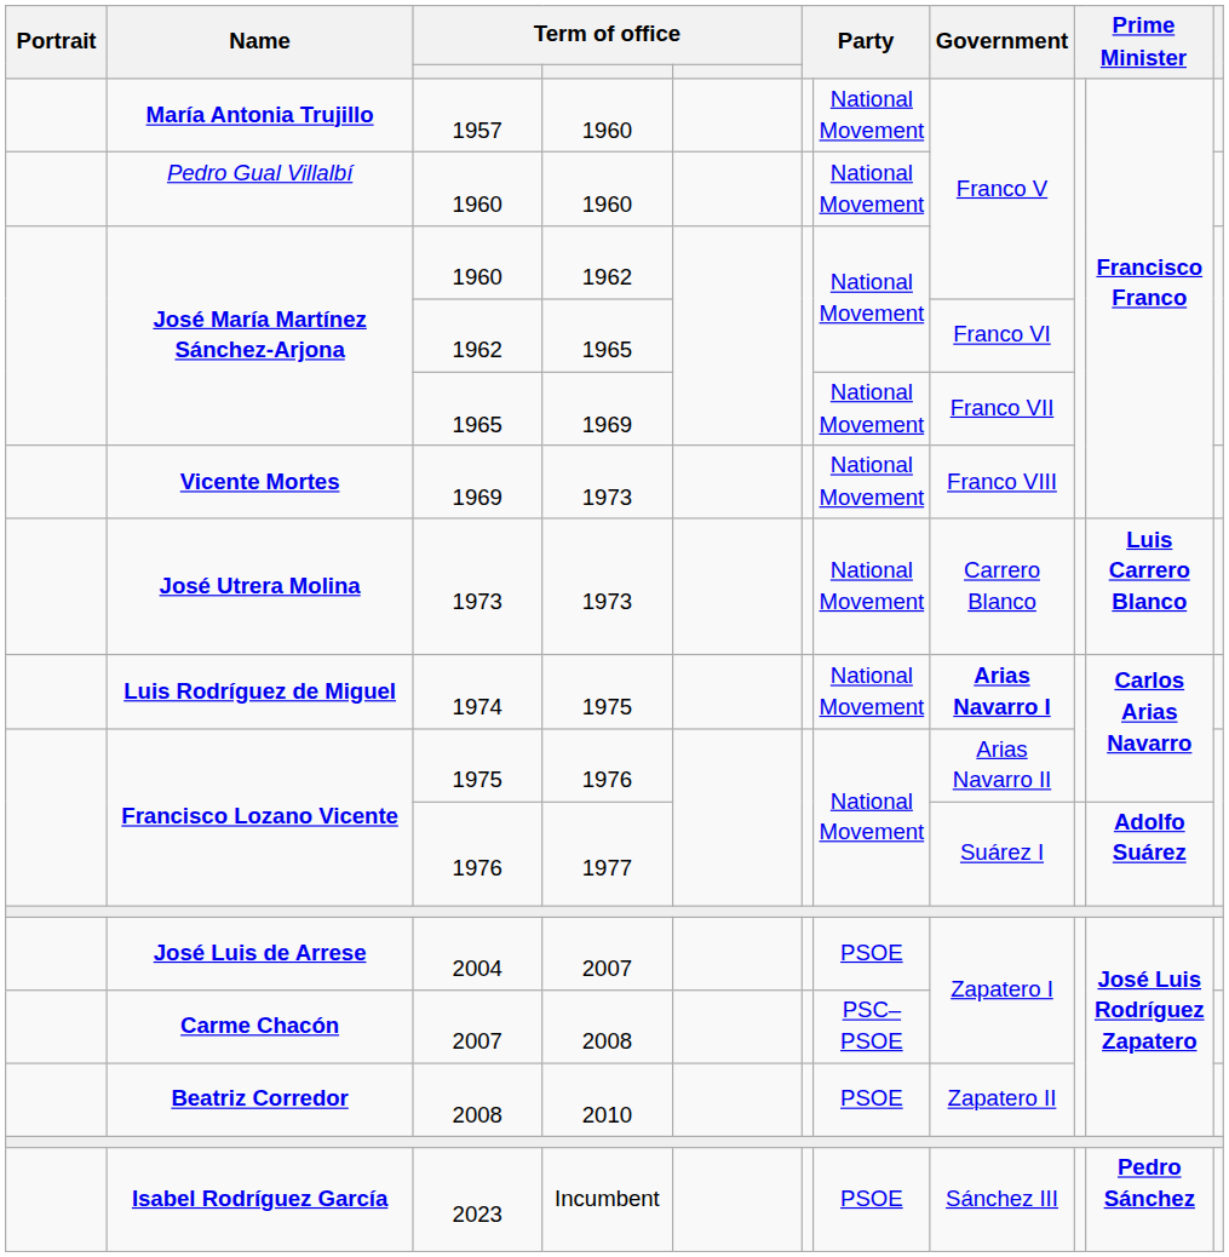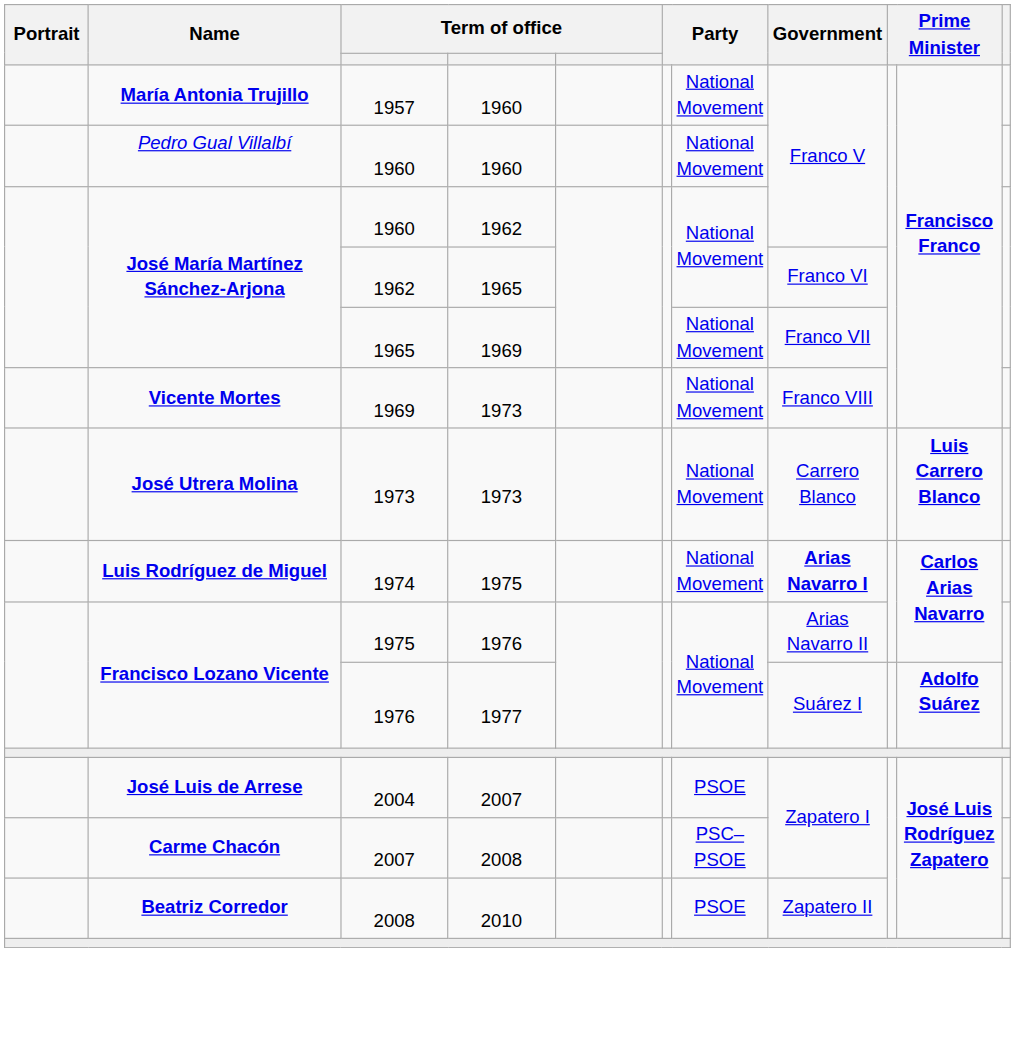- row: Isabel Rodríguez García | 2023 | Incumbent | PSOE | Sánchez III | Pedro Sánchez
